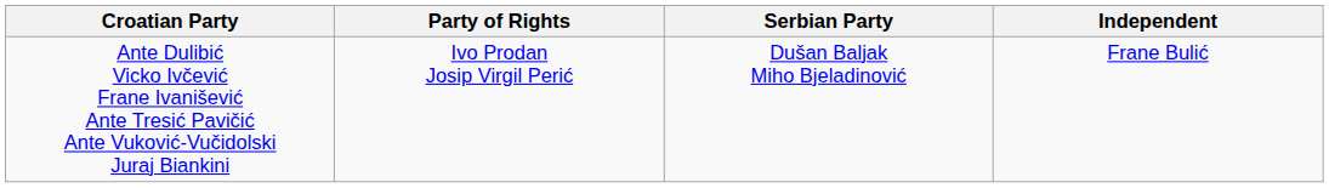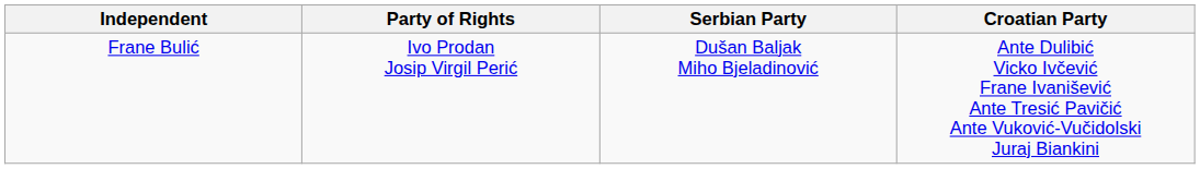columns swapped: Croatian Party <-> Independent
